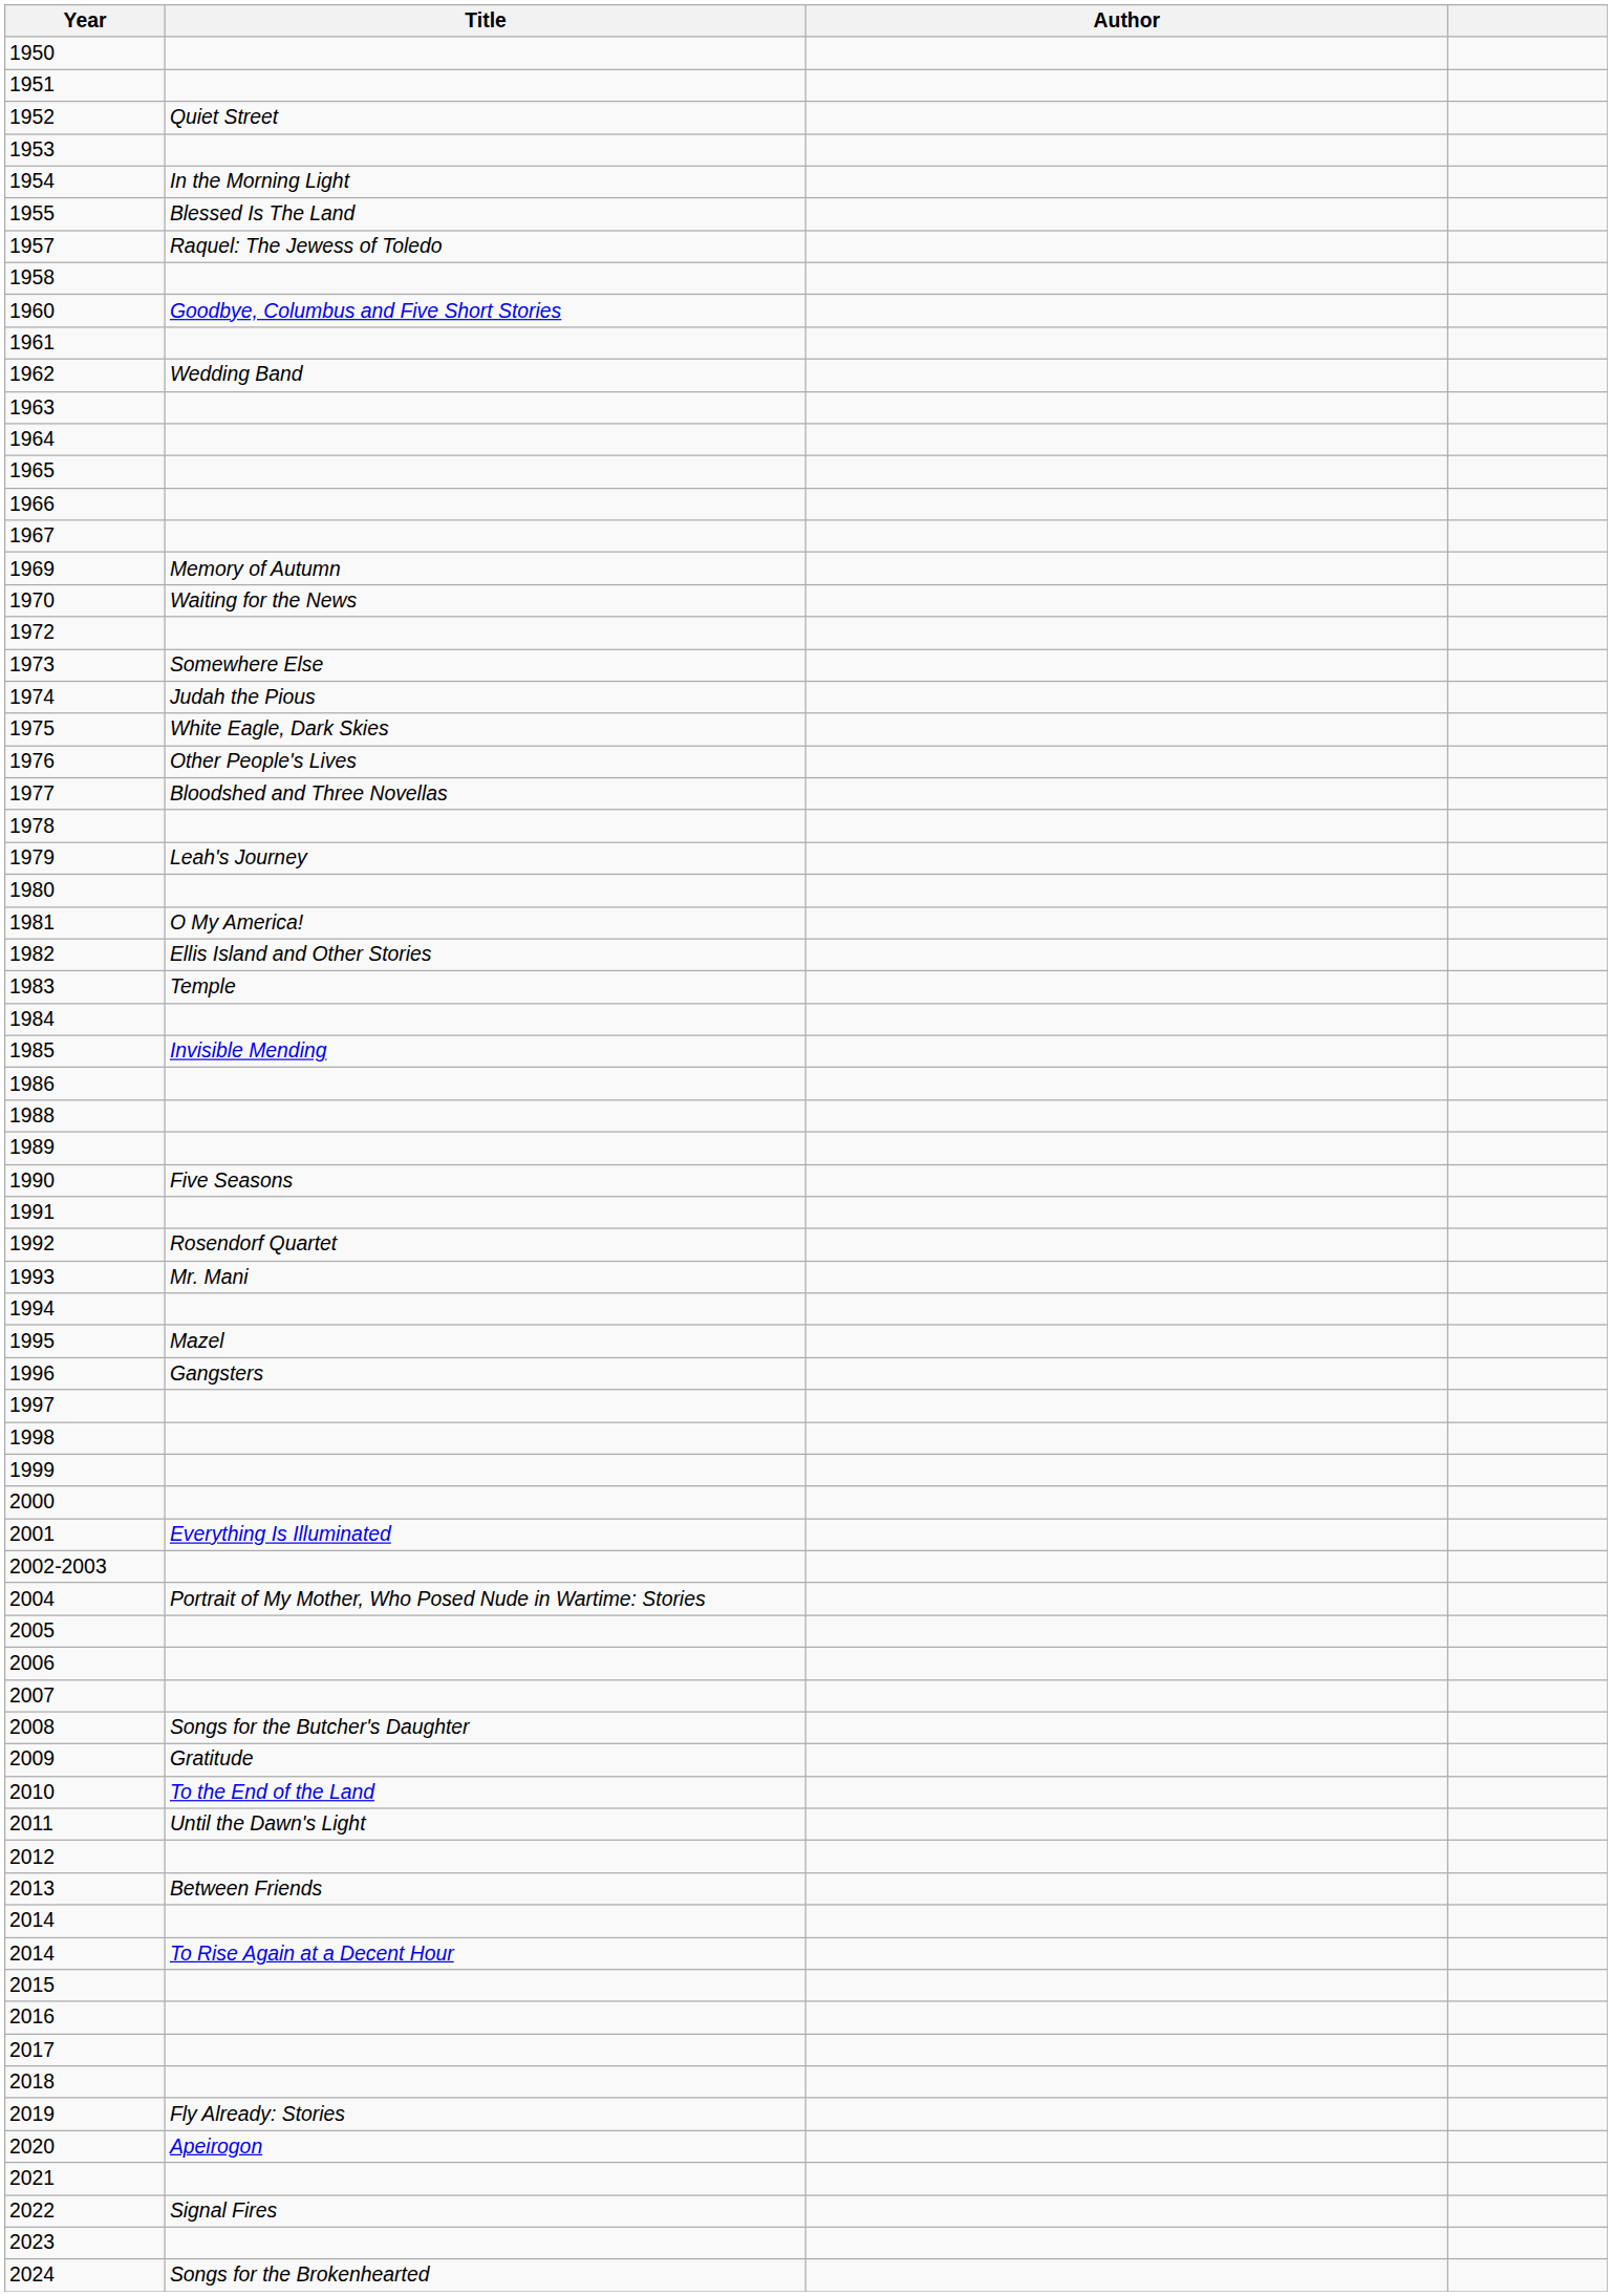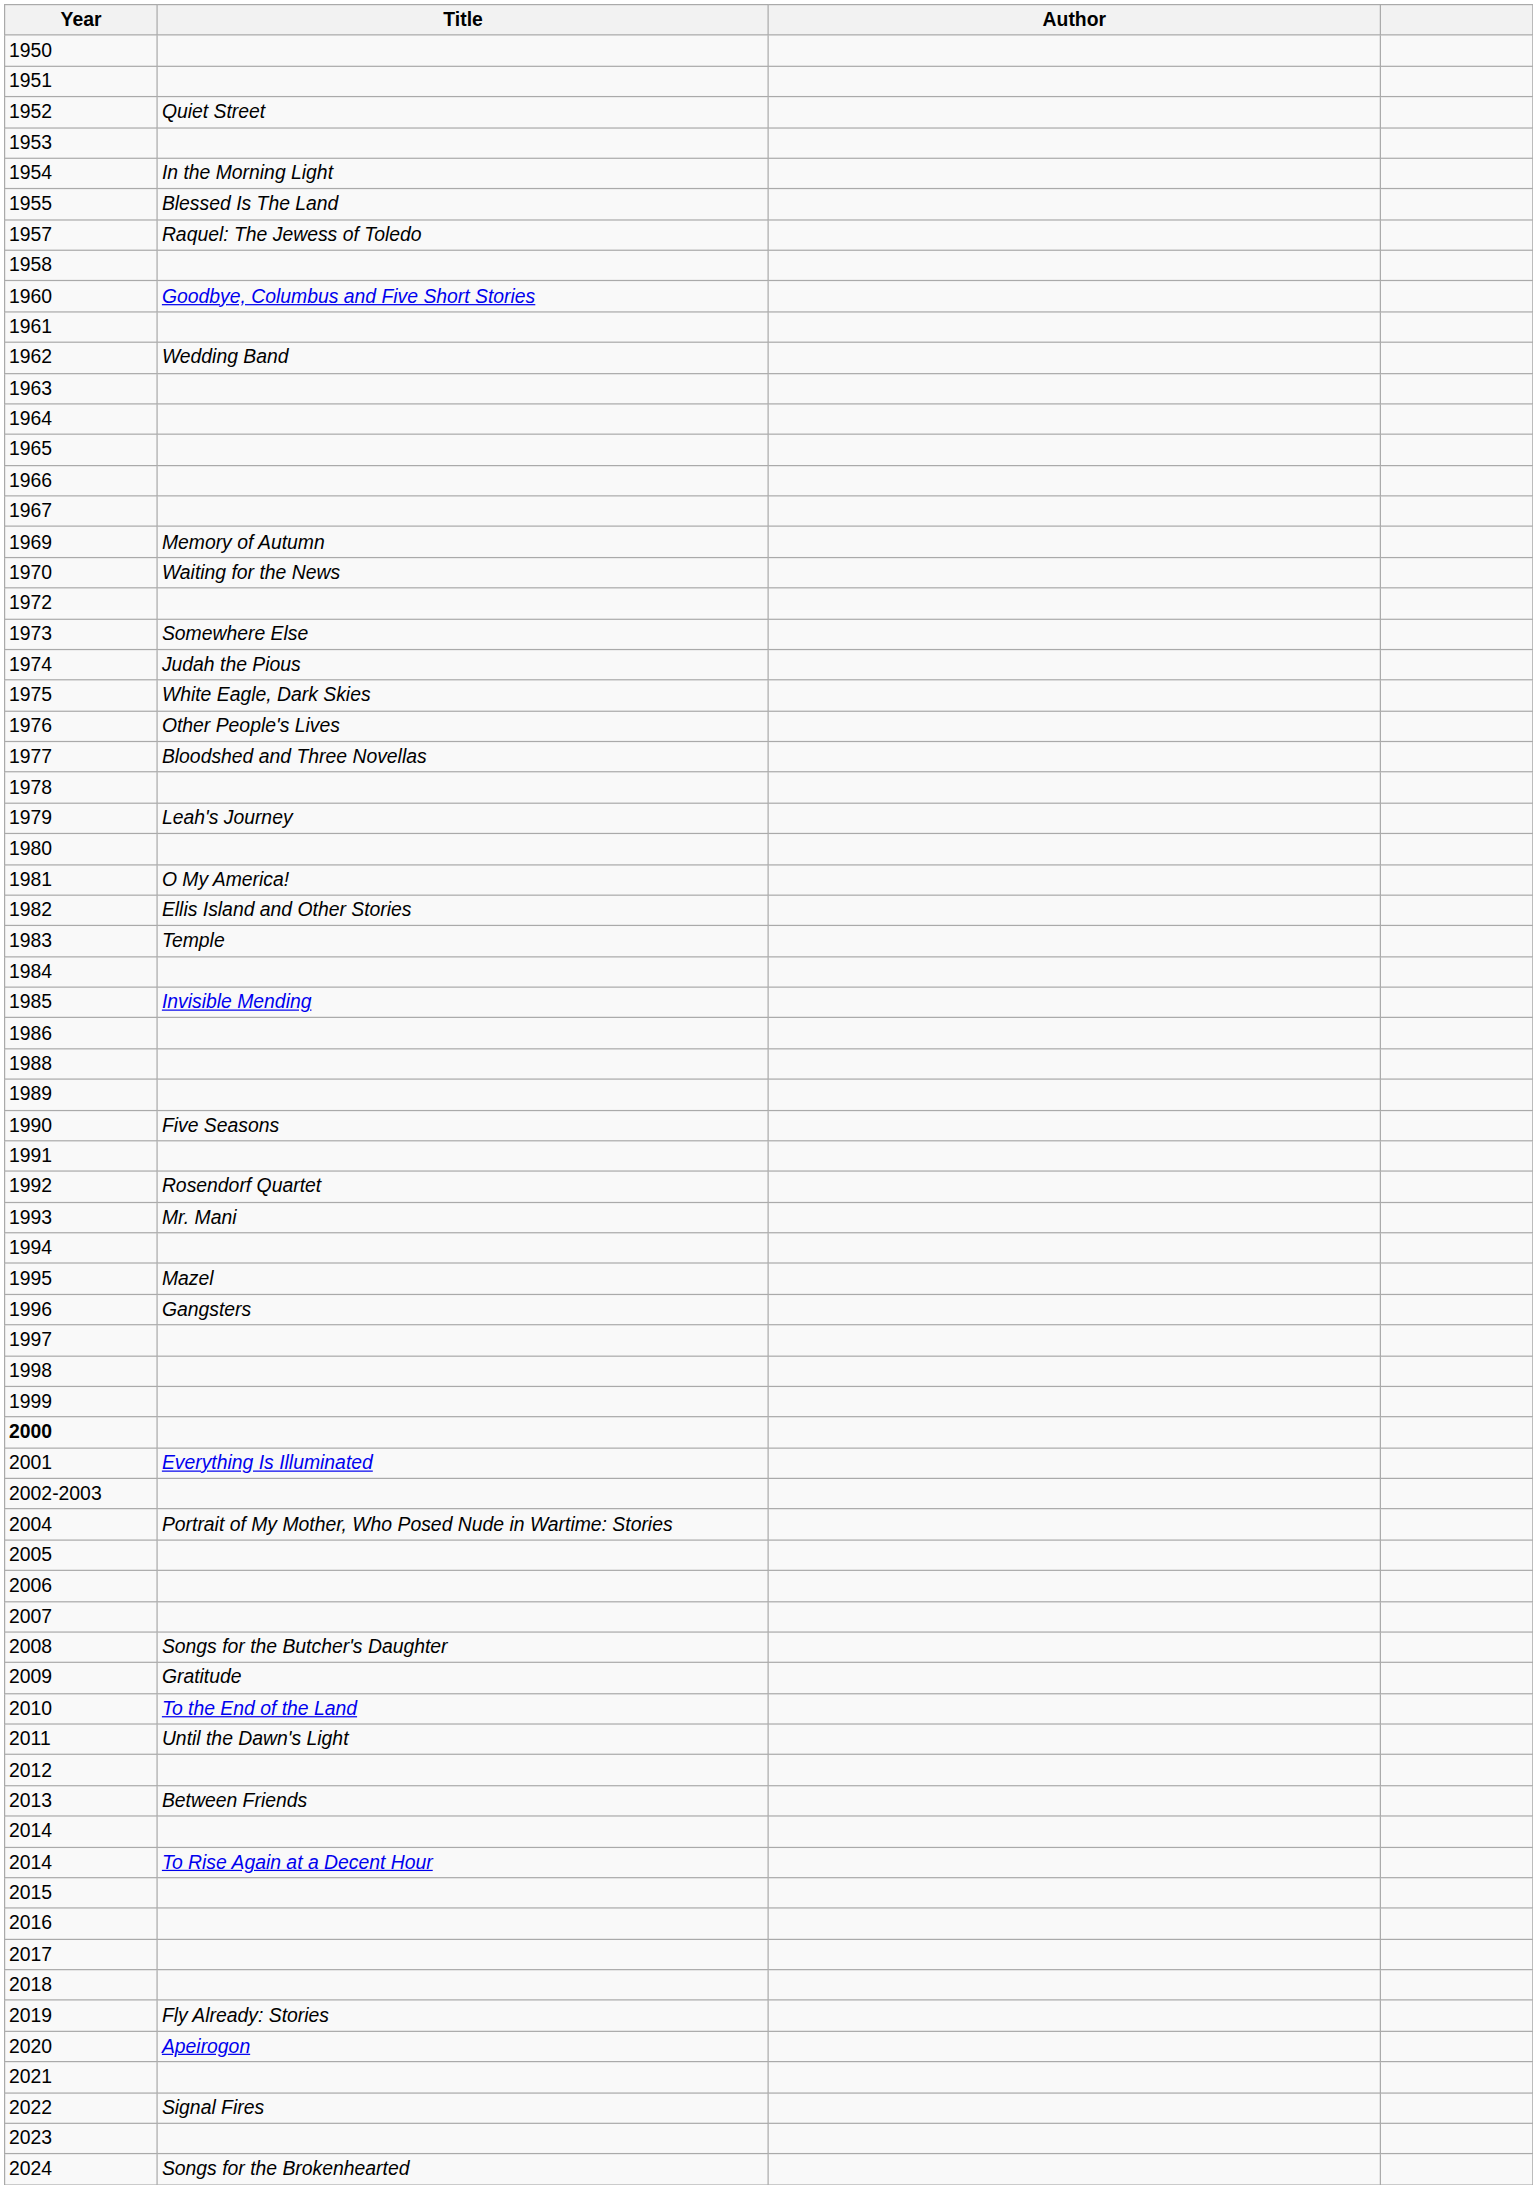2000 | Year: normal -> bold
